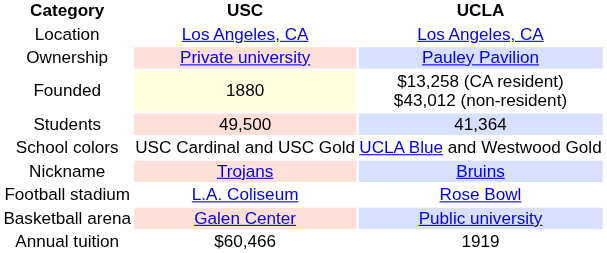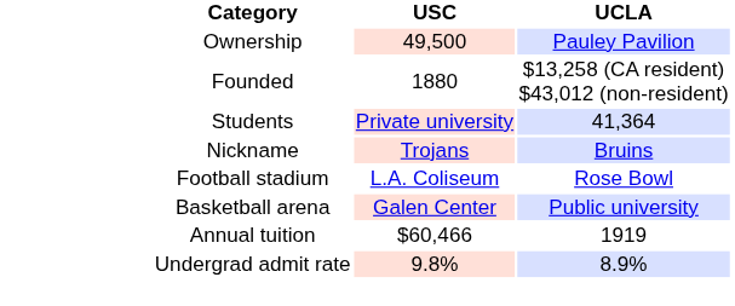- row: Location | Los Angeles, CA | Los Angeles, CA
Ownership | USC: Private university -> 49,500
Founded | USC: lightyellow background -> no background
Students | USC: 49,500 -> Private university
- row: School colors | USC Cardinal and USC Gold | UCLA Blue and Westwood Gold
+ row: Undergrad admit rate | 9.8% | 8.9%
